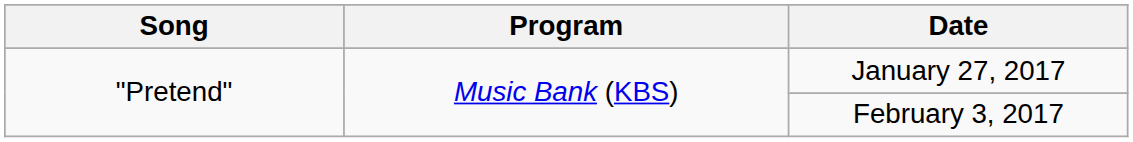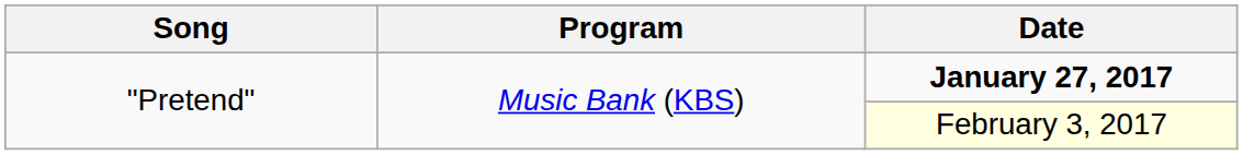January 27, 2017 | Date: normal -> bold
February 3, 2017 | Date: no background -> lightyellow background
